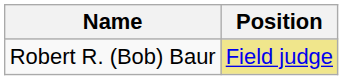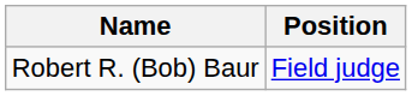Robert R. (Bob) Baur | column 2: khaki background -> no background
